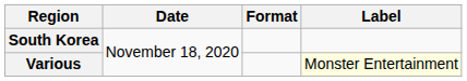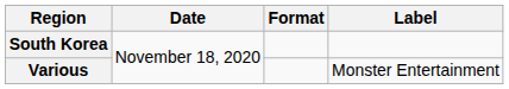Various | Label: lightyellow background -> no background
